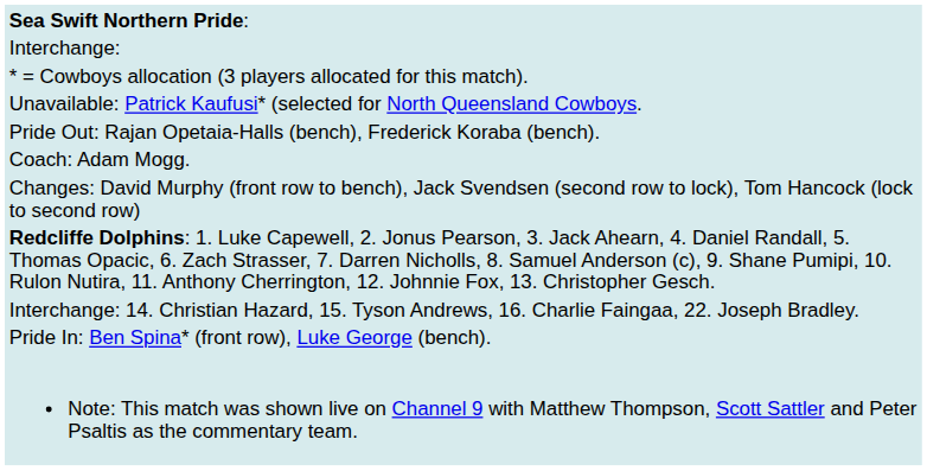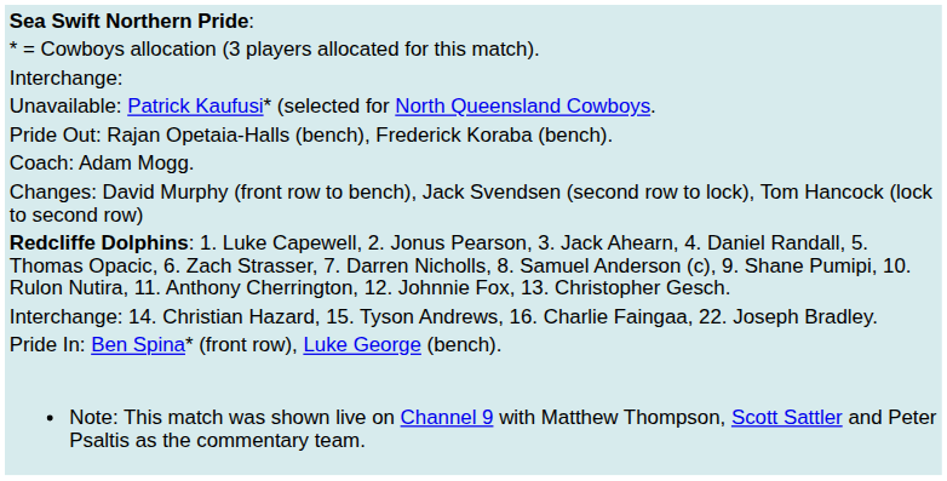row 2 | column 1: Interchange: -> * = Cowboys allocation (3 players allocated for this match).
row 3 | column 1: * = Cowboys allocation (3 players allocated for this match). -> Interchange:
